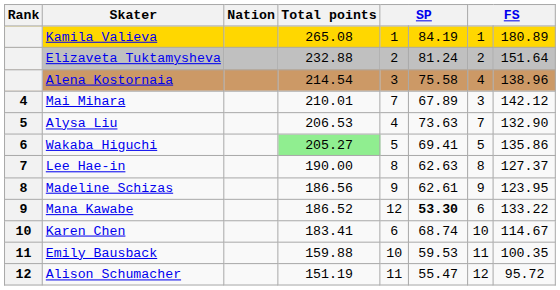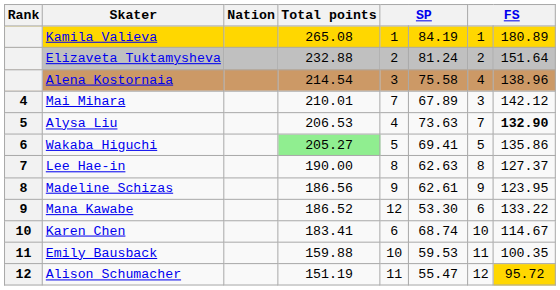Alysa Liu | column 8: normal -> bold
Mana Kawabe | column 6: bold -> normal
Alison Schumacher | column 8: no background -> gold background
